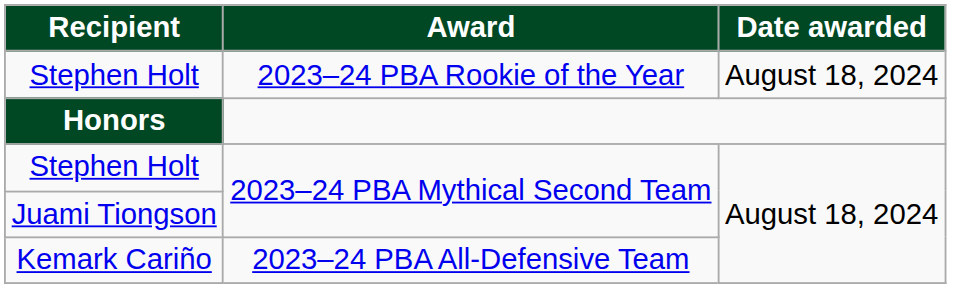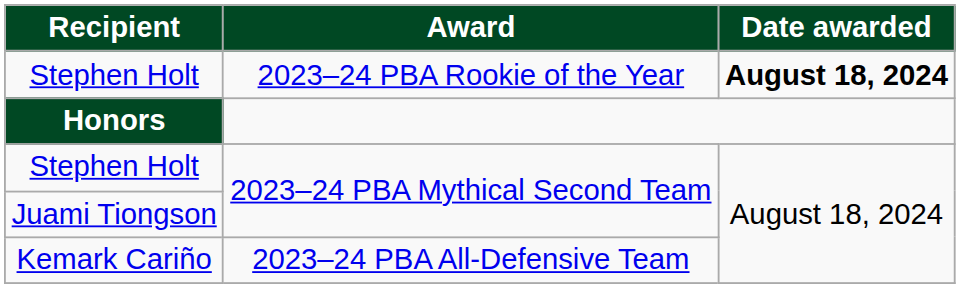Stephen Holt / 2023–24 PBA Rookie of the Year | Date awarded: normal -> bold
